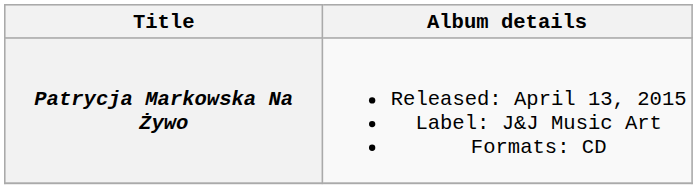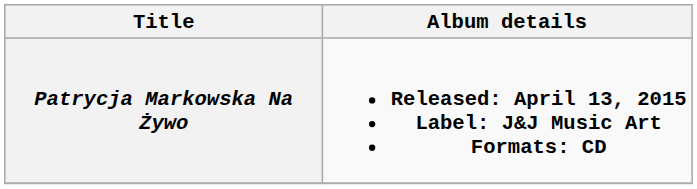Patrycja Markowska Na Żywo | Album details: normal -> bold
